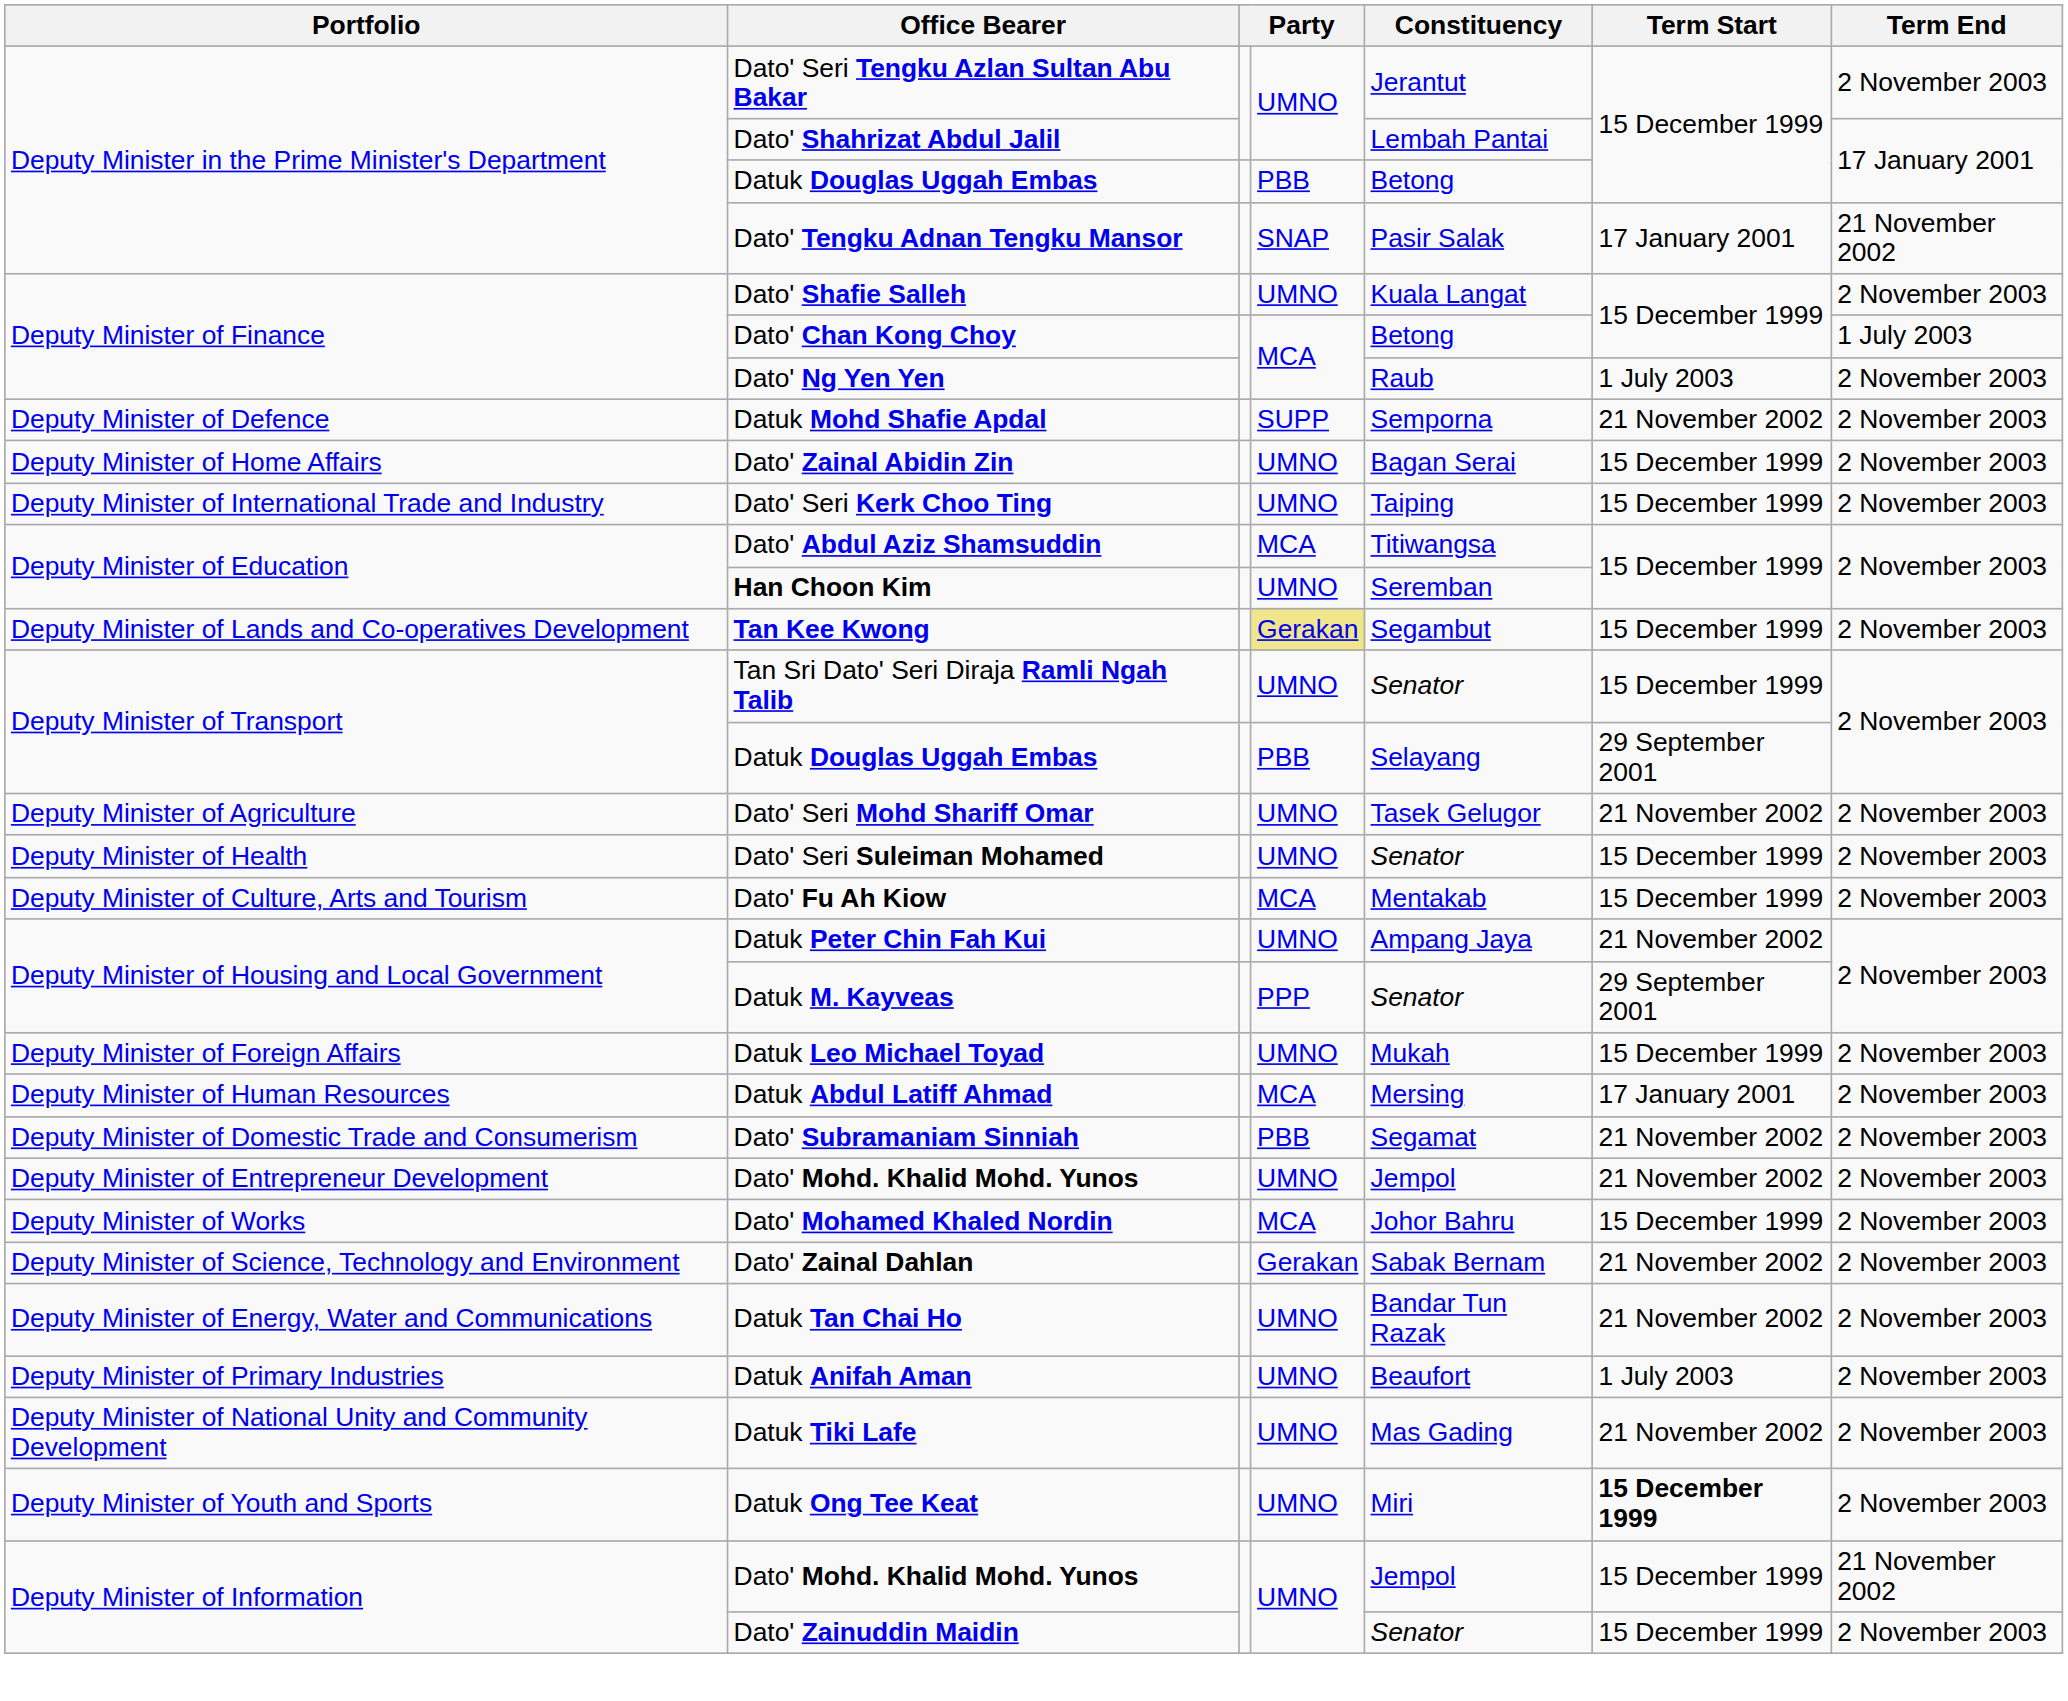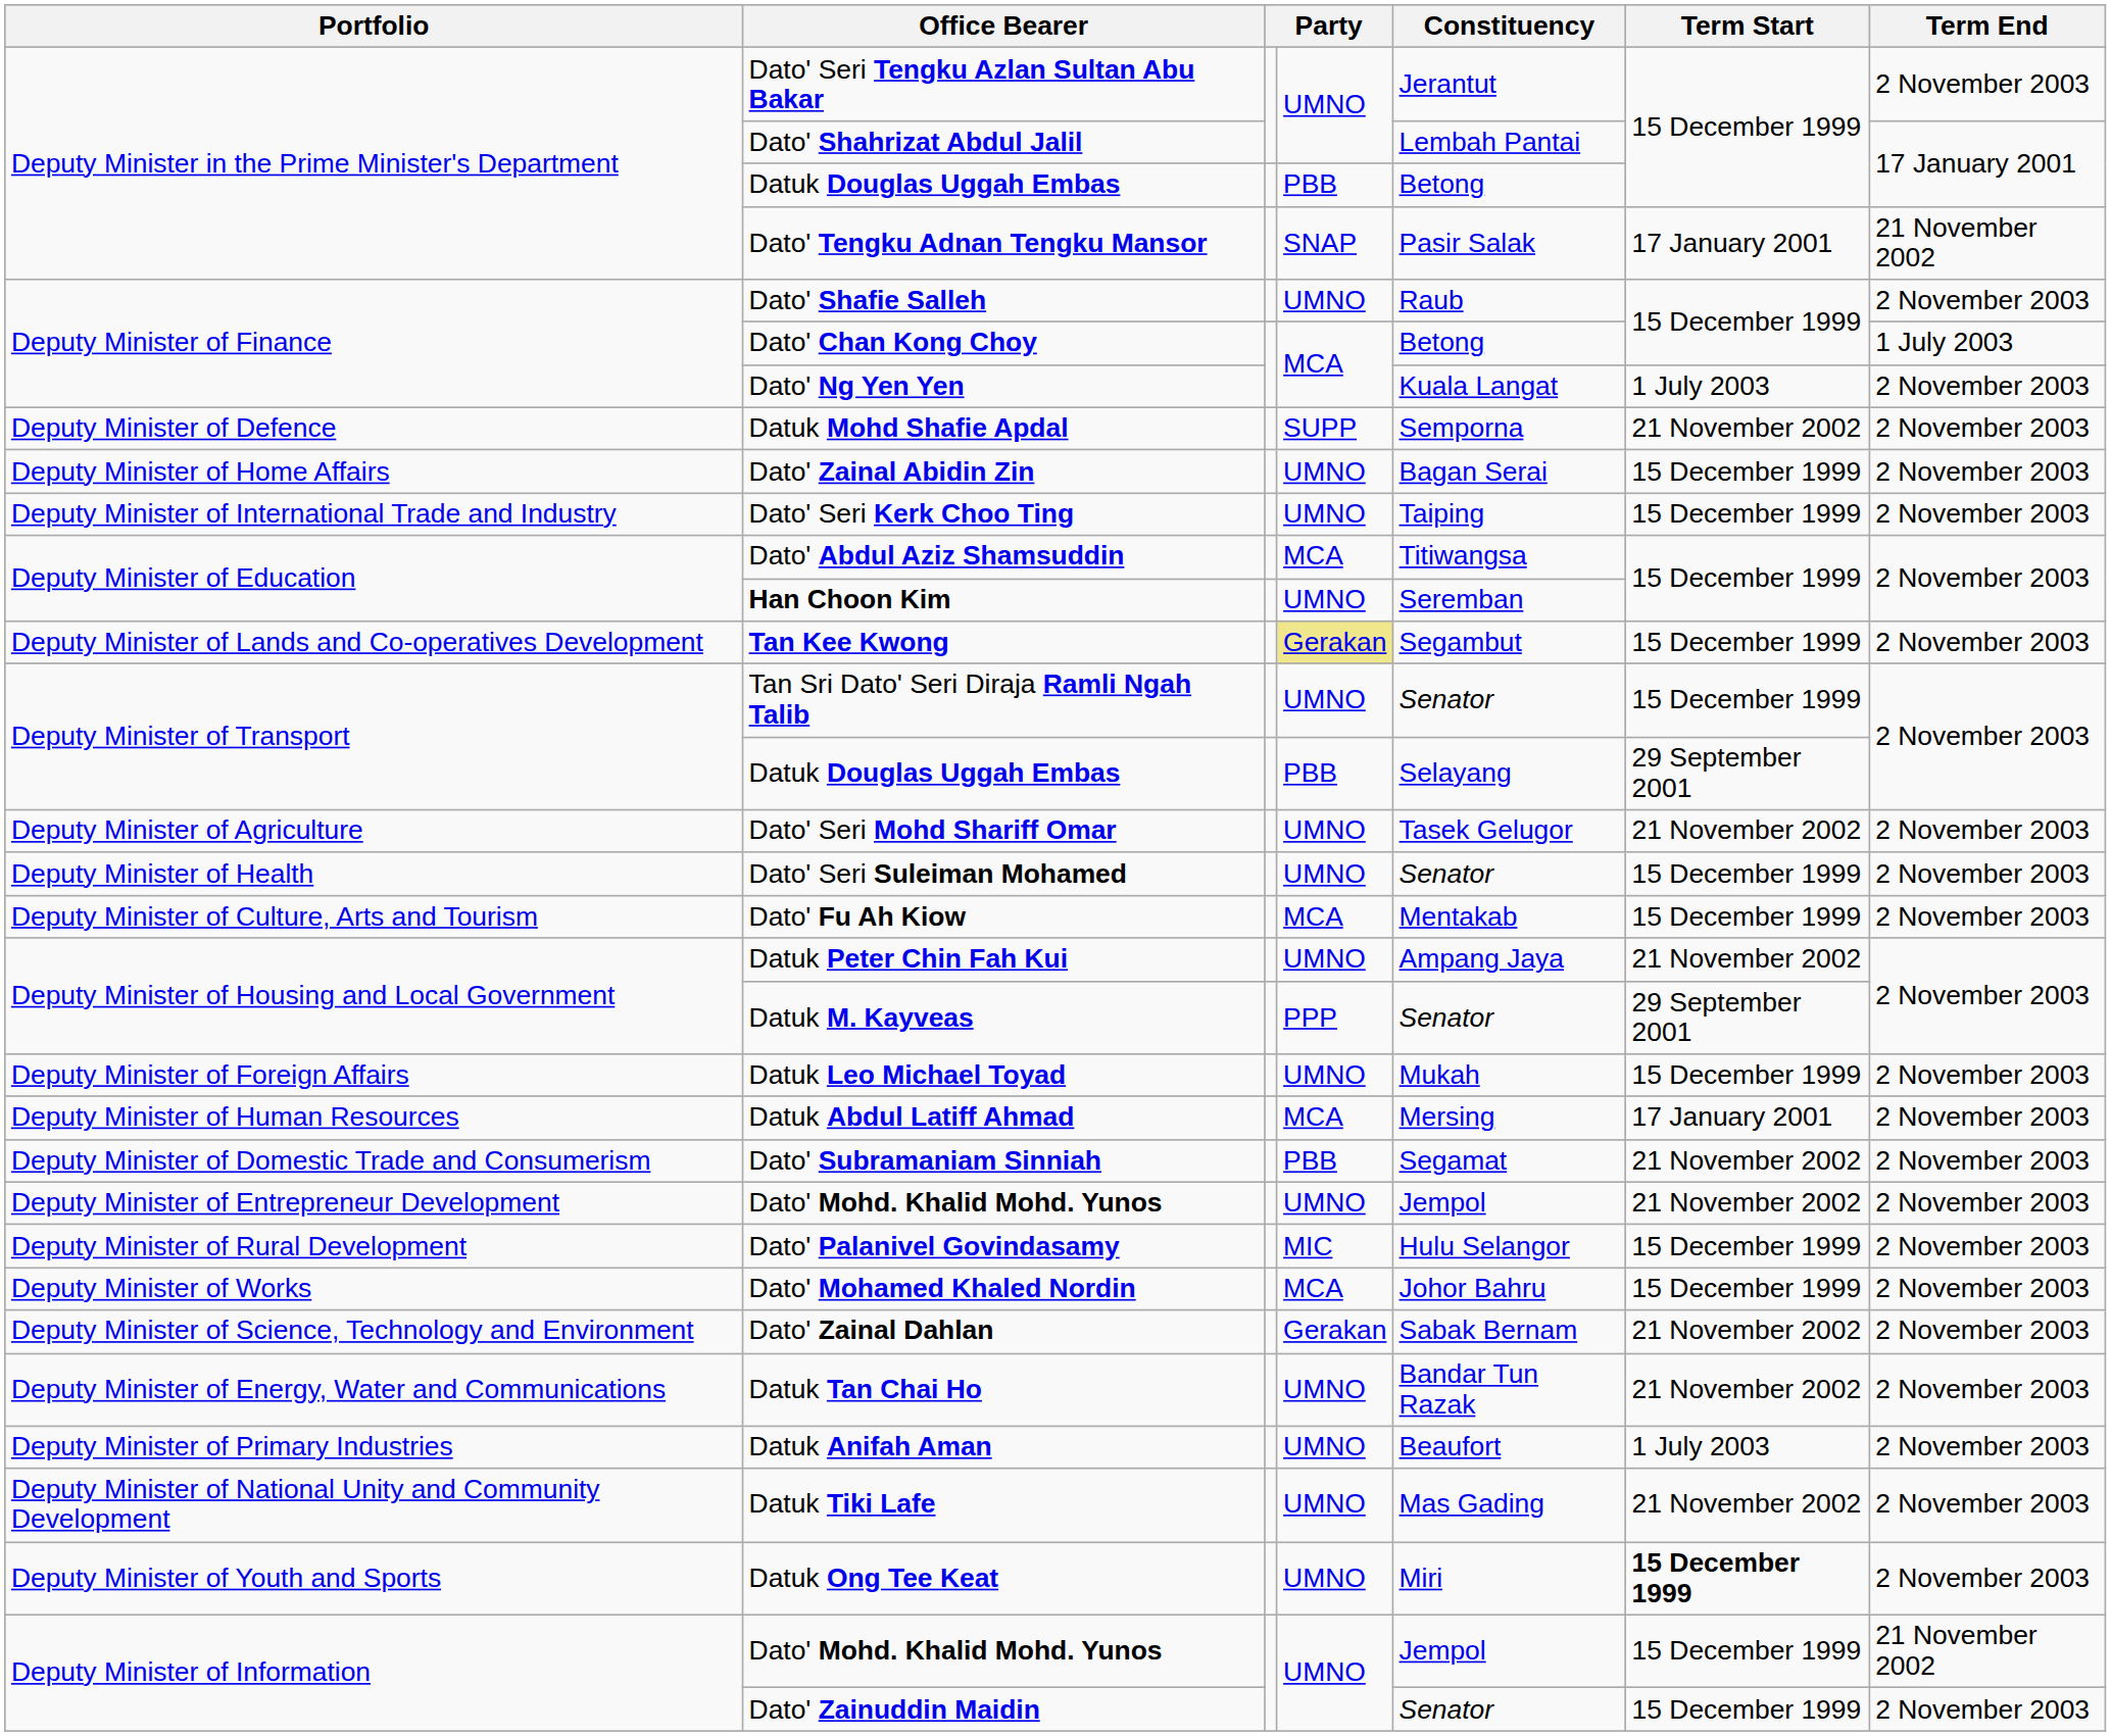Dato' Shafie Salleh | Constituency: Kuala Langat -> Raub
Dato' Ng Yen Yen | Constituency: Raub -> Kuala Langat
+ row: Deputy Minister of Rural Development | Dato' Palanivel Govindasamy | MIC | Hulu Selangor | 15 December 1999 | 2 November 2003
